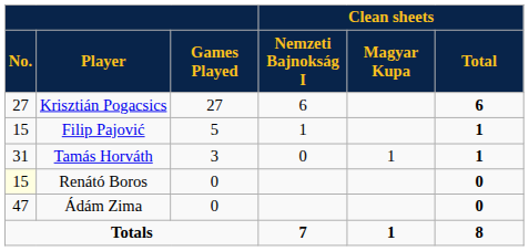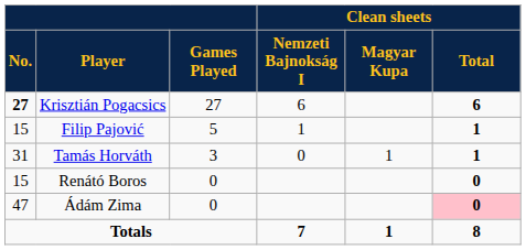Krisztián Pogacsics | No.: normal -> bold
Renátó Boros | No.: lightyellow background -> no background
Ádám Zima | Clean sheets / Total: no background -> pink background
